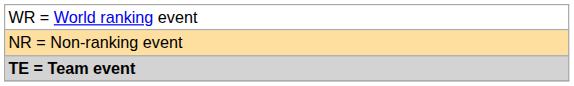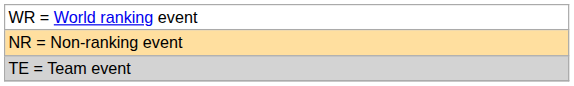row 3 | column 1: bold -> normal
